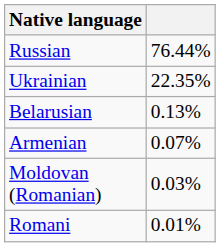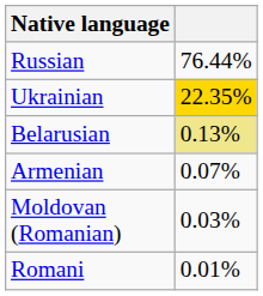Ukrainian | column 2: no background -> gold background
Belarusian | column 2: no background -> khaki background
